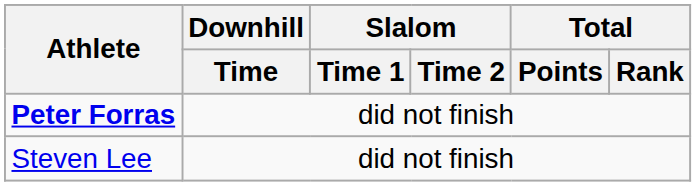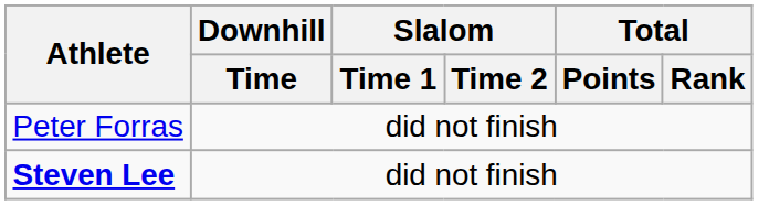Peter Forras | Athlete: bold -> normal
Steven Lee | Athlete: normal -> bold
